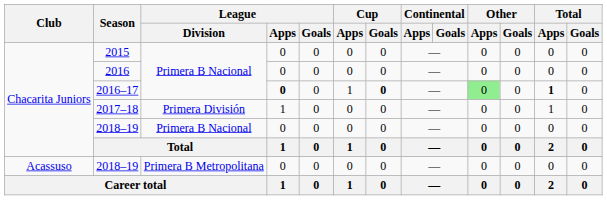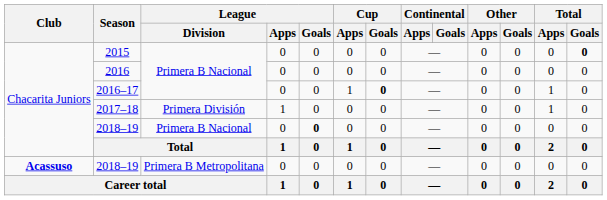2015 | Total / Goals: normal -> bold
2016–17 | League / Apps: bold -> normal
2016–17 | Other / Apps: lightgreen background -> no background
2016–17 | Total / Apps: bold -> normal
2018–19 / Primera B Nacional | League / Goals: normal -> bold
2018–19 / Primera B Metropolitana | Club: normal -> bold
